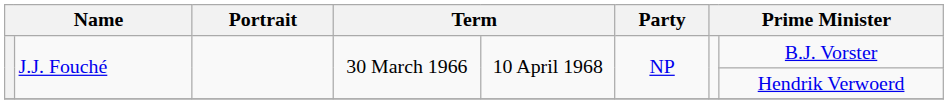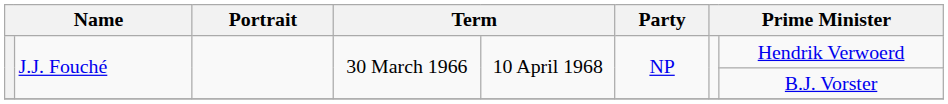row 2 | column 8: B.J. Vorster -> Hendrik Verwoerd
row 3 | column 8: Hendrik Verwoerd -> B.J. Vorster
